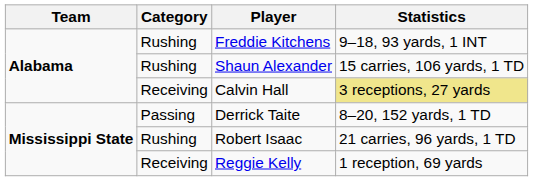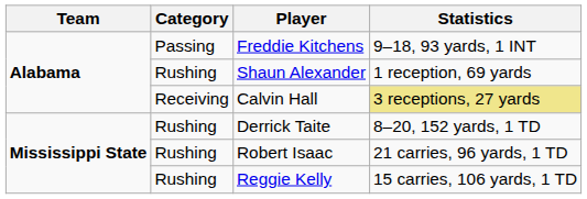Freddie Kitchens | Category: Rushing -> Passing
Shaun Alexander | Statistics: 15 carries, 106 yards, 1 TD -> 1 reception, 69 yards
Derrick Taite | Category: Passing -> Rushing
Reggie Kelly | Category: Receiving -> Rushing
Reggie Kelly | Statistics: 1 reception, 69 yards -> 15 carries, 106 yards, 1 TD
